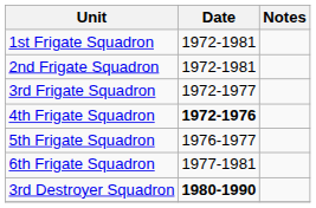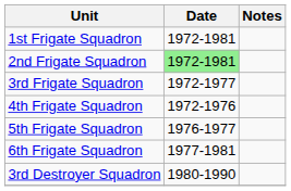2nd Frigate Squadron | Date: no background -> lightgreen background
4th Frigate Squadron | Date: bold -> normal
3rd Destroyer Squadron | Date: bold -> normal
